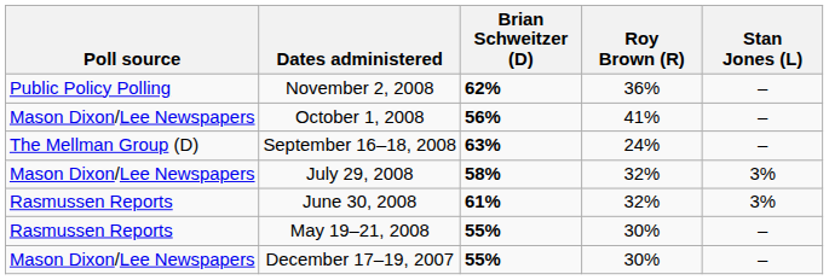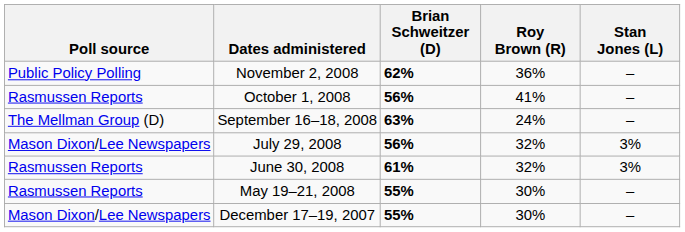October 1, 2008 | Poll source: Mason Dixon/Lee Newspapers -> Rasmussen Reports
July 29, 2008 | Brian Schweitzer (D): 58% -> 56%
